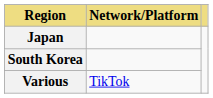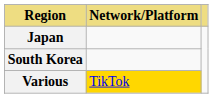Various | Network/Platform: no background -> gold background
